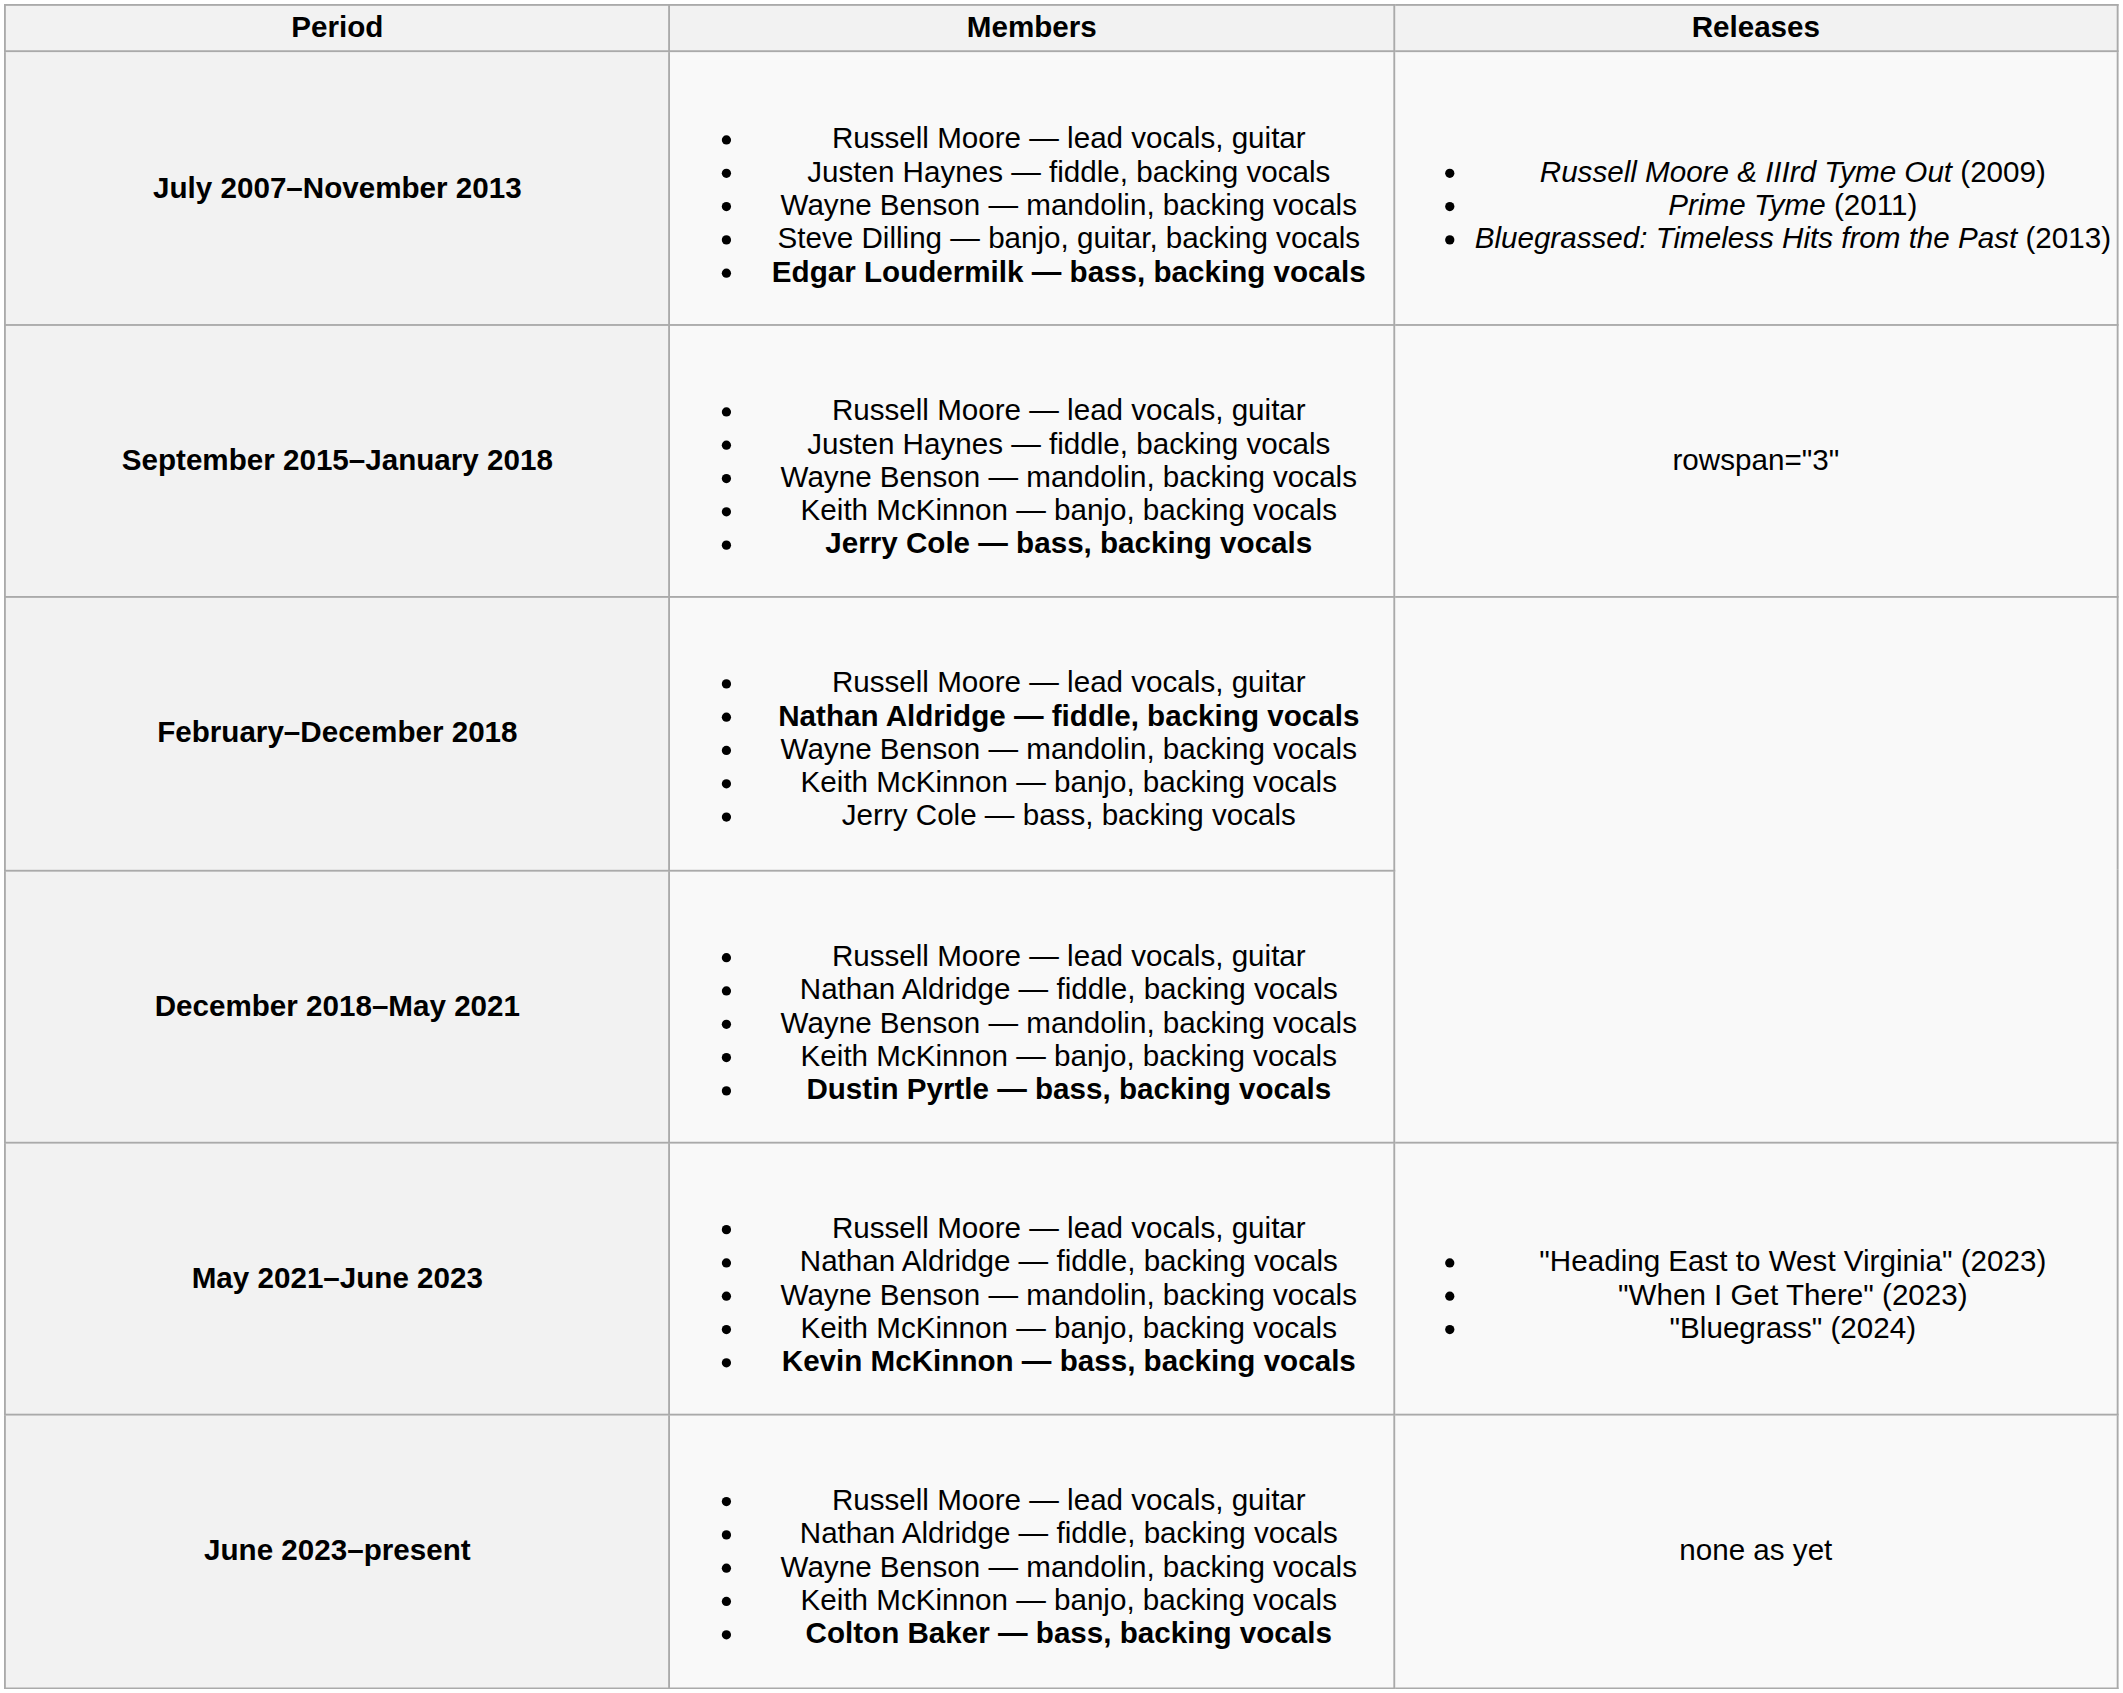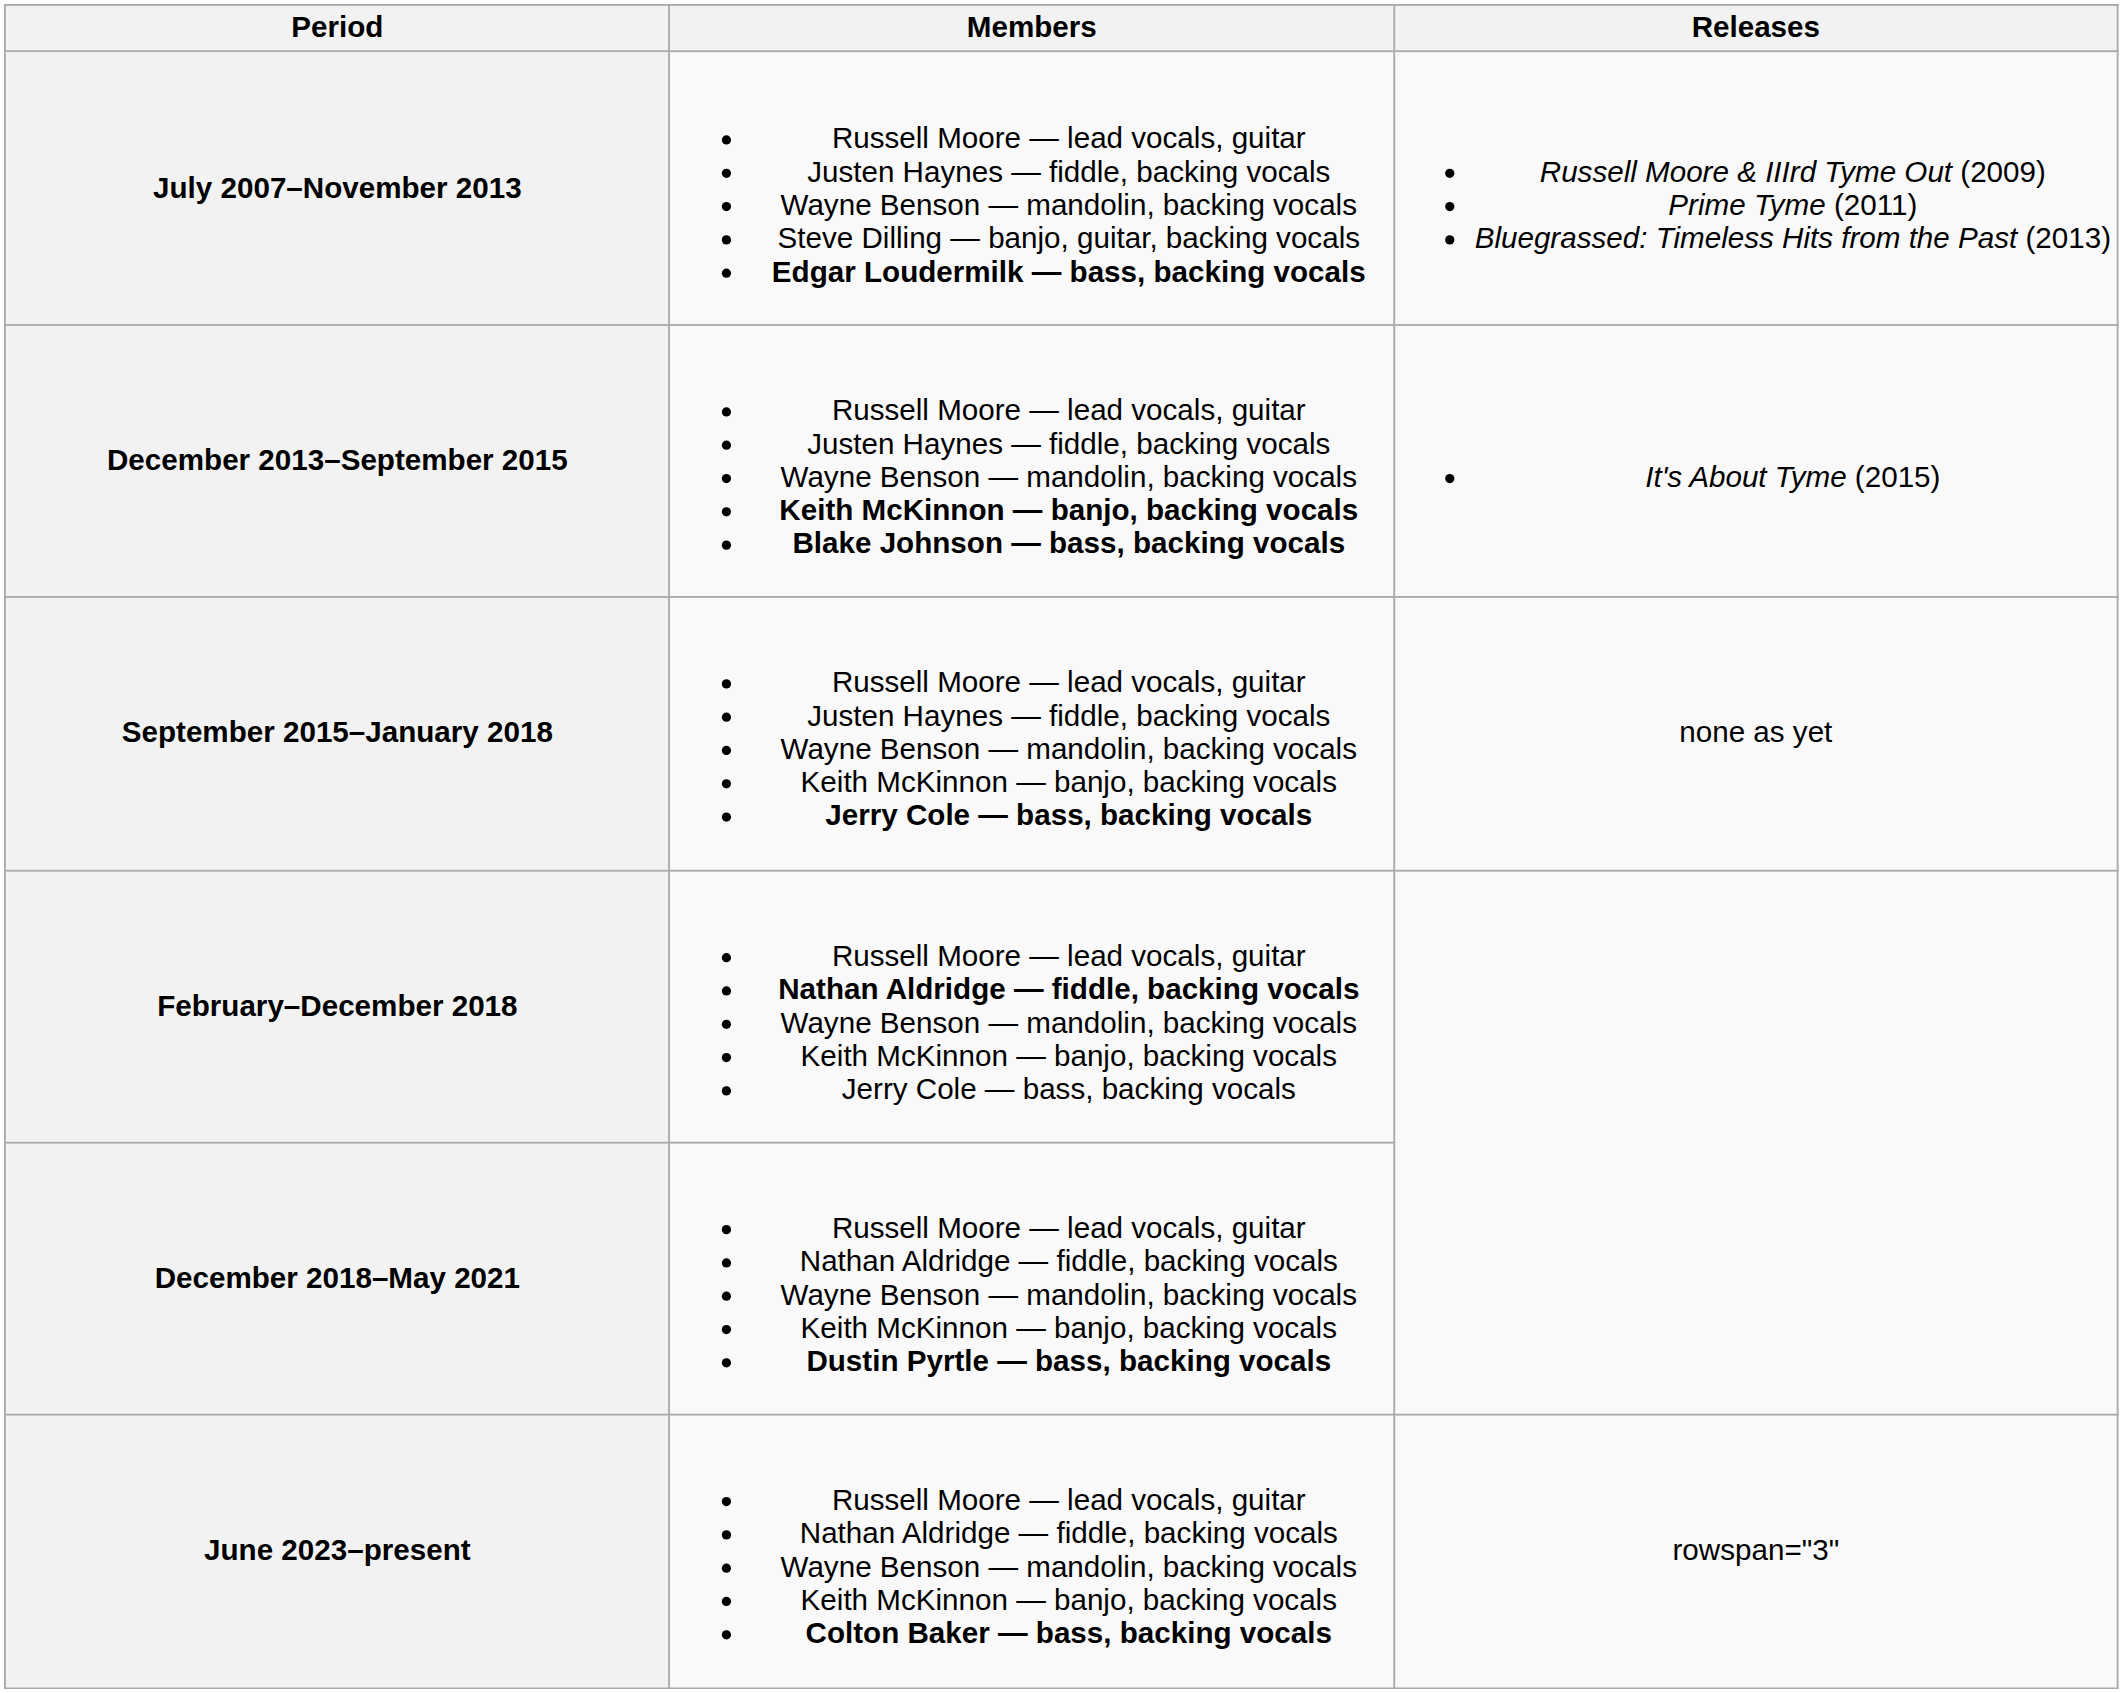+ row: December 2013–September 2015 | Russell Moore — lead vocals, guitar Justen Haynes — fiddle, backing vocals Wayne Benson — mandolin, backing vocals Keith McKinnon — banjo, backing vocals Blake Johnson — bass, backing vocals | It's About Tyme (2015)
September 2015–January 2018 | Releases: rowspan="3" -> none as yet
- row: May 2021–June 2023 | Russell Moore — lead vocals, guitar Nathan Aldridge — fiddle, backing vocals Wayne Benson — mandolin, backing vocals Keith McKinnon — banjo, backing vocals Kevin McKinnon — bass, backing vocals | "Heading East to West Virginia" (2023) "When I Get There" (2023) "Bluegrass" (2024)
June 2023–present | Releases: none as yet -> rowspan="3"
